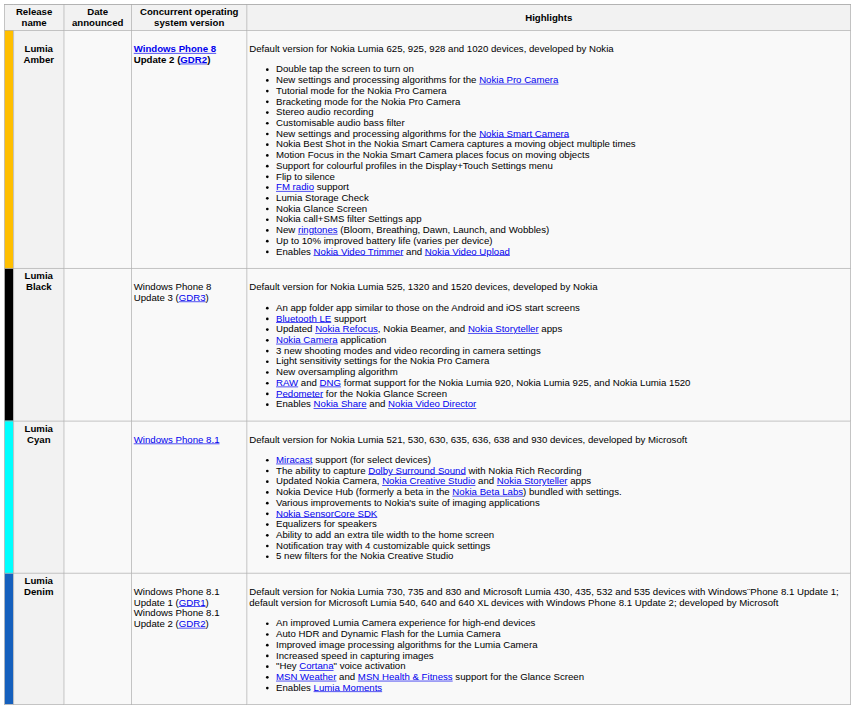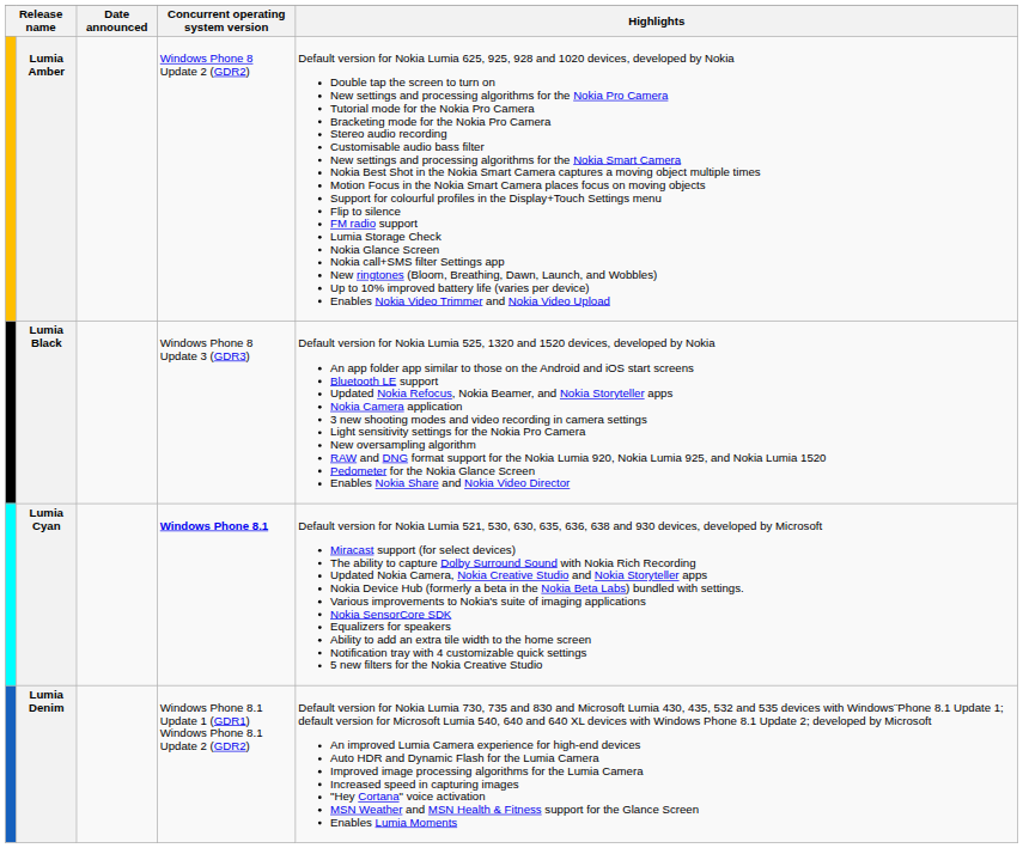Lumia Amber | Concurrent operating system version: bold -> normal
Lumia Cyan | Concurrent operating system version: normal -> bold
